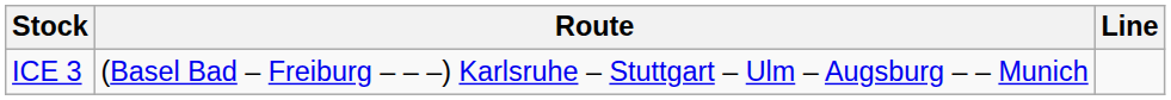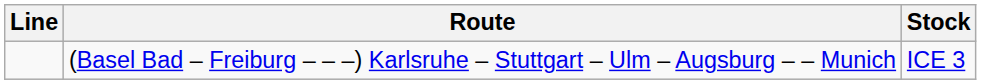columns swapped: Line <-> Stock
